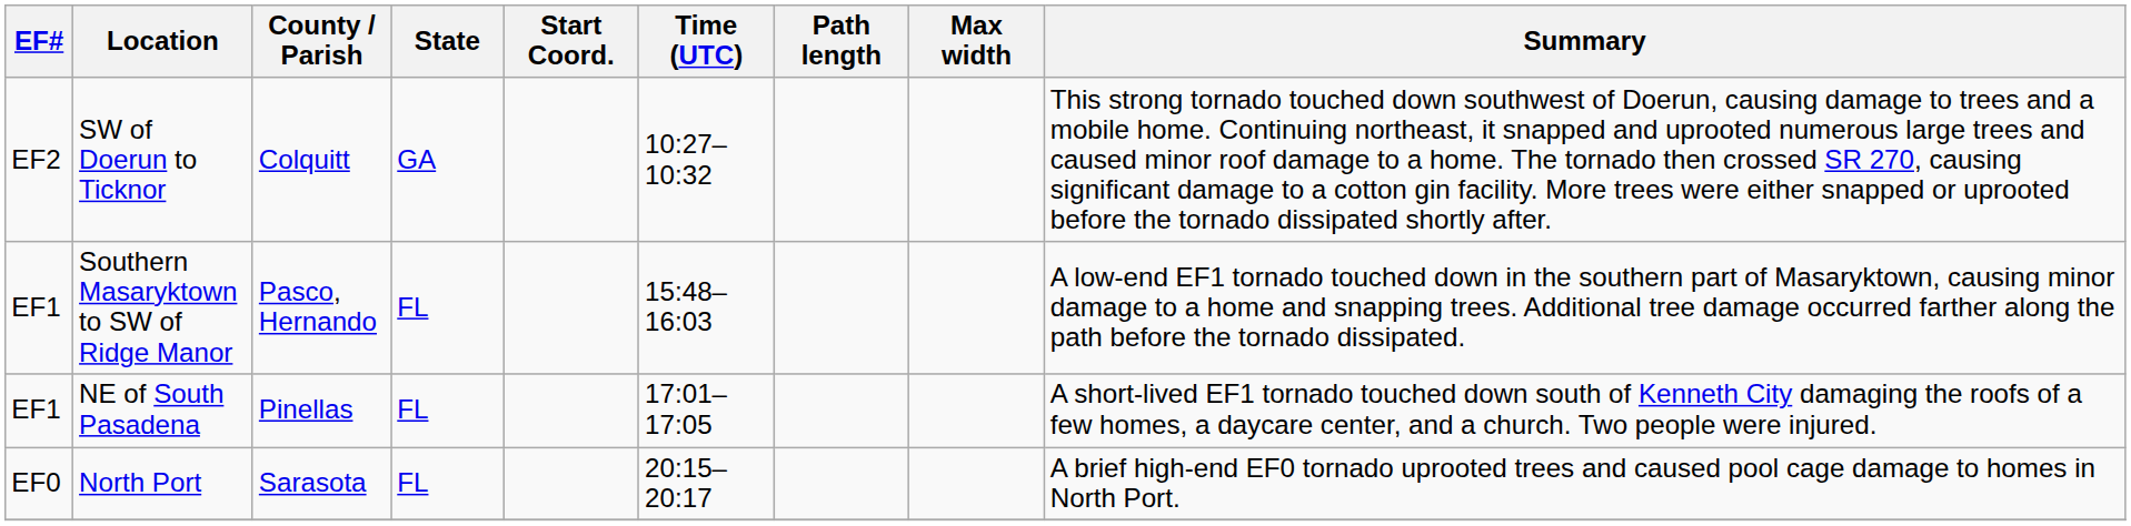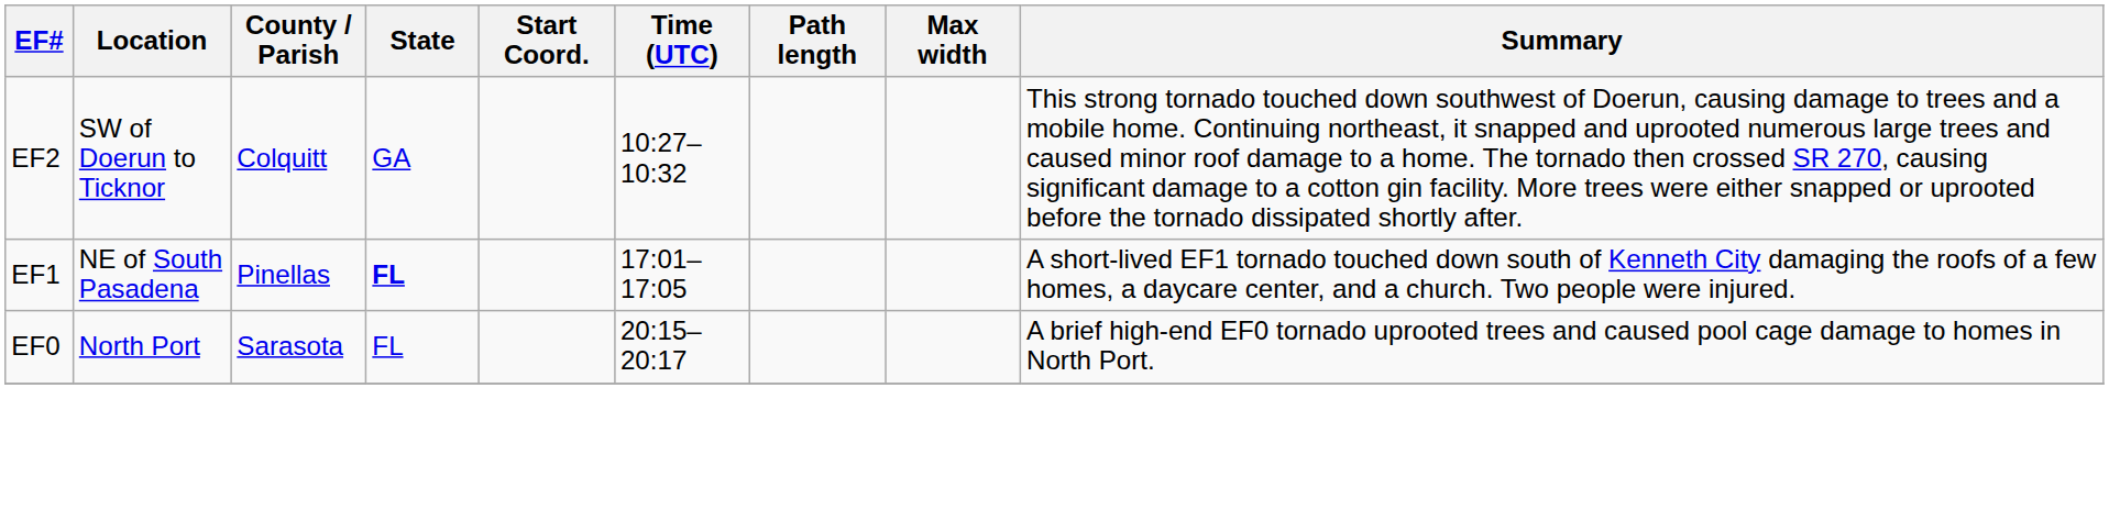- row: EF1 | Southern Masaryktown to SW of Ridge Manor | Pasco, Hernando | FL | 15:48–16:03 | A low-end EF1 tornado touched down in the southern part of Masaryktown, causing minor damage to a home and snapping trees. Additional tree damage occurred farther along the path before the tornado dissipated.
NE of South Pasadena | State: normal -> bold
